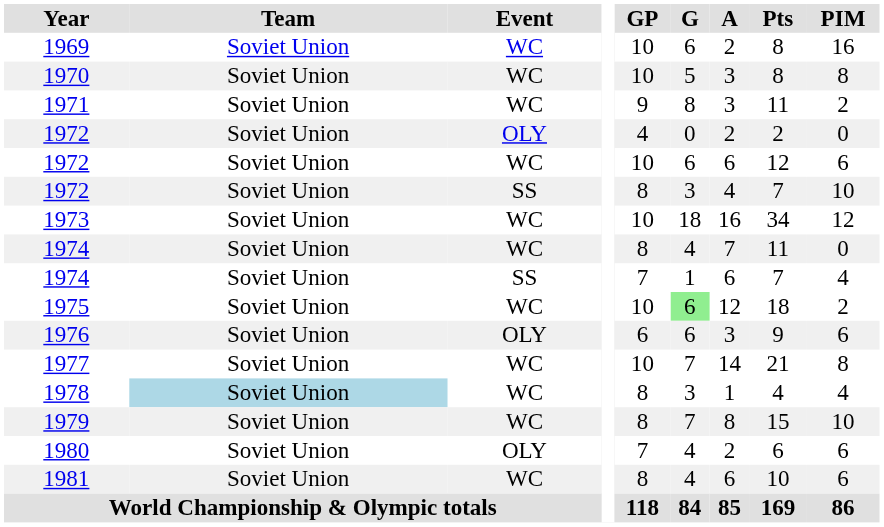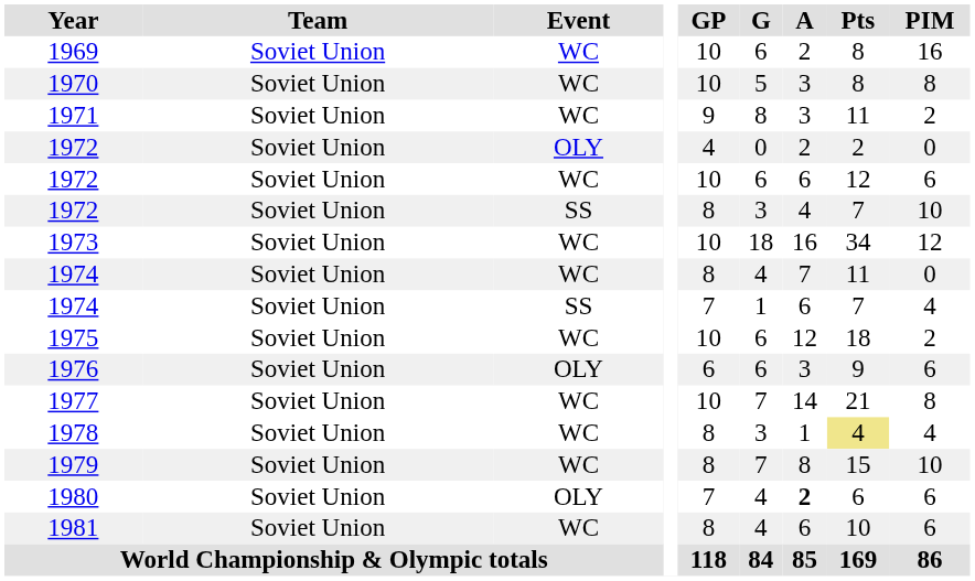1975 | G: lightgreen background -> no background
1978 | Team: lightblue background -> no background
1978 | Pts: no background -> khaki background
1980 | A: normal -> bold
